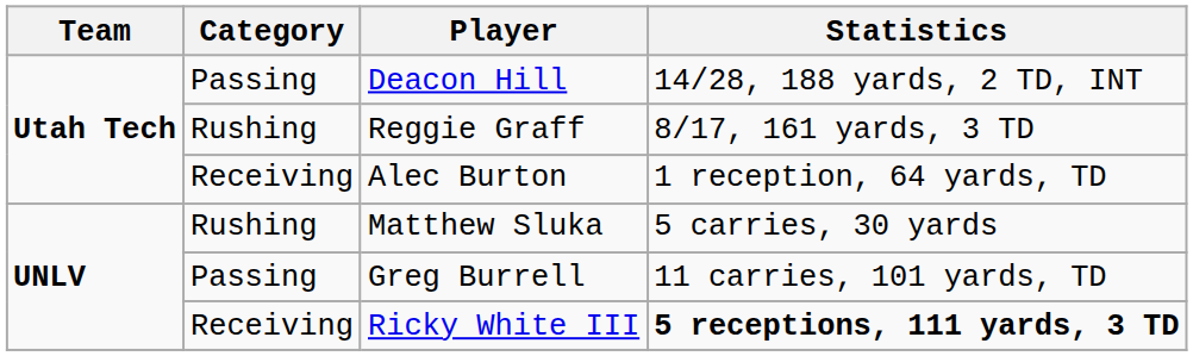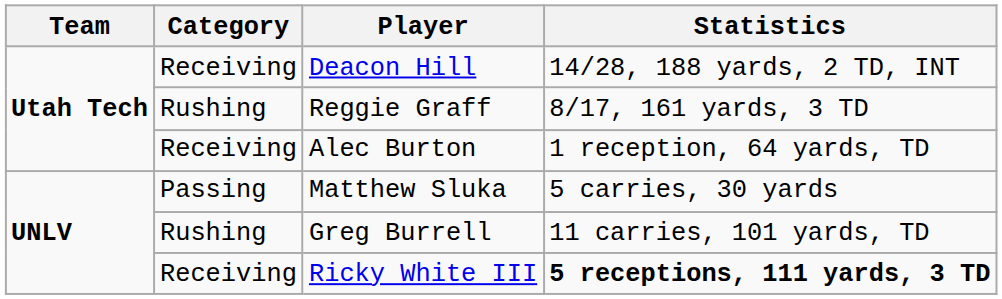Deacon Hill | Category: Passing -> Receiving
Matthew Sluka | Category: Rushing -> Passing
Greg Burrell | Category: Passing -> Rushing
